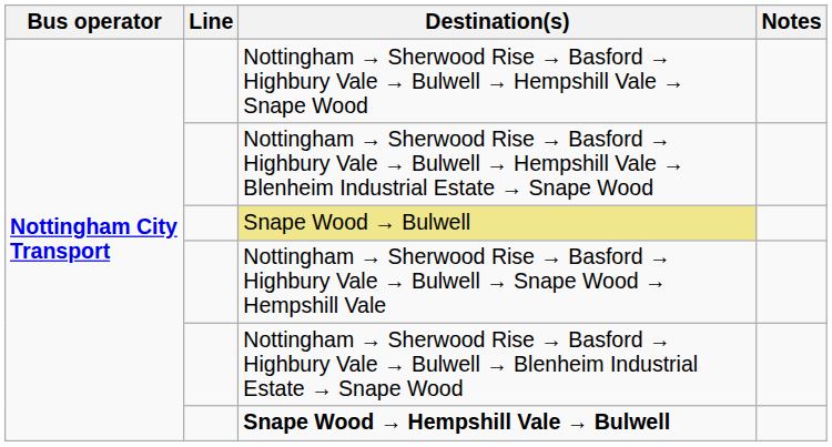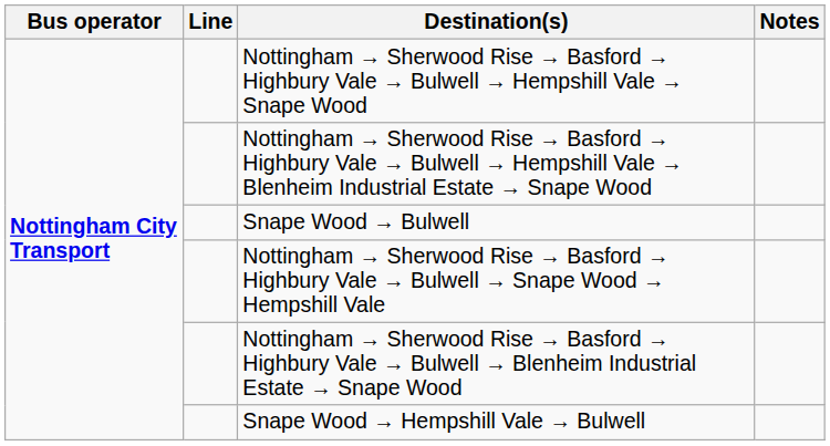Snape Wood → Bulwell | Destination(s): khaki background -> no background
Snape Wood → Hempshill Vale → Bulwell | Destination(s): bold -> normal
